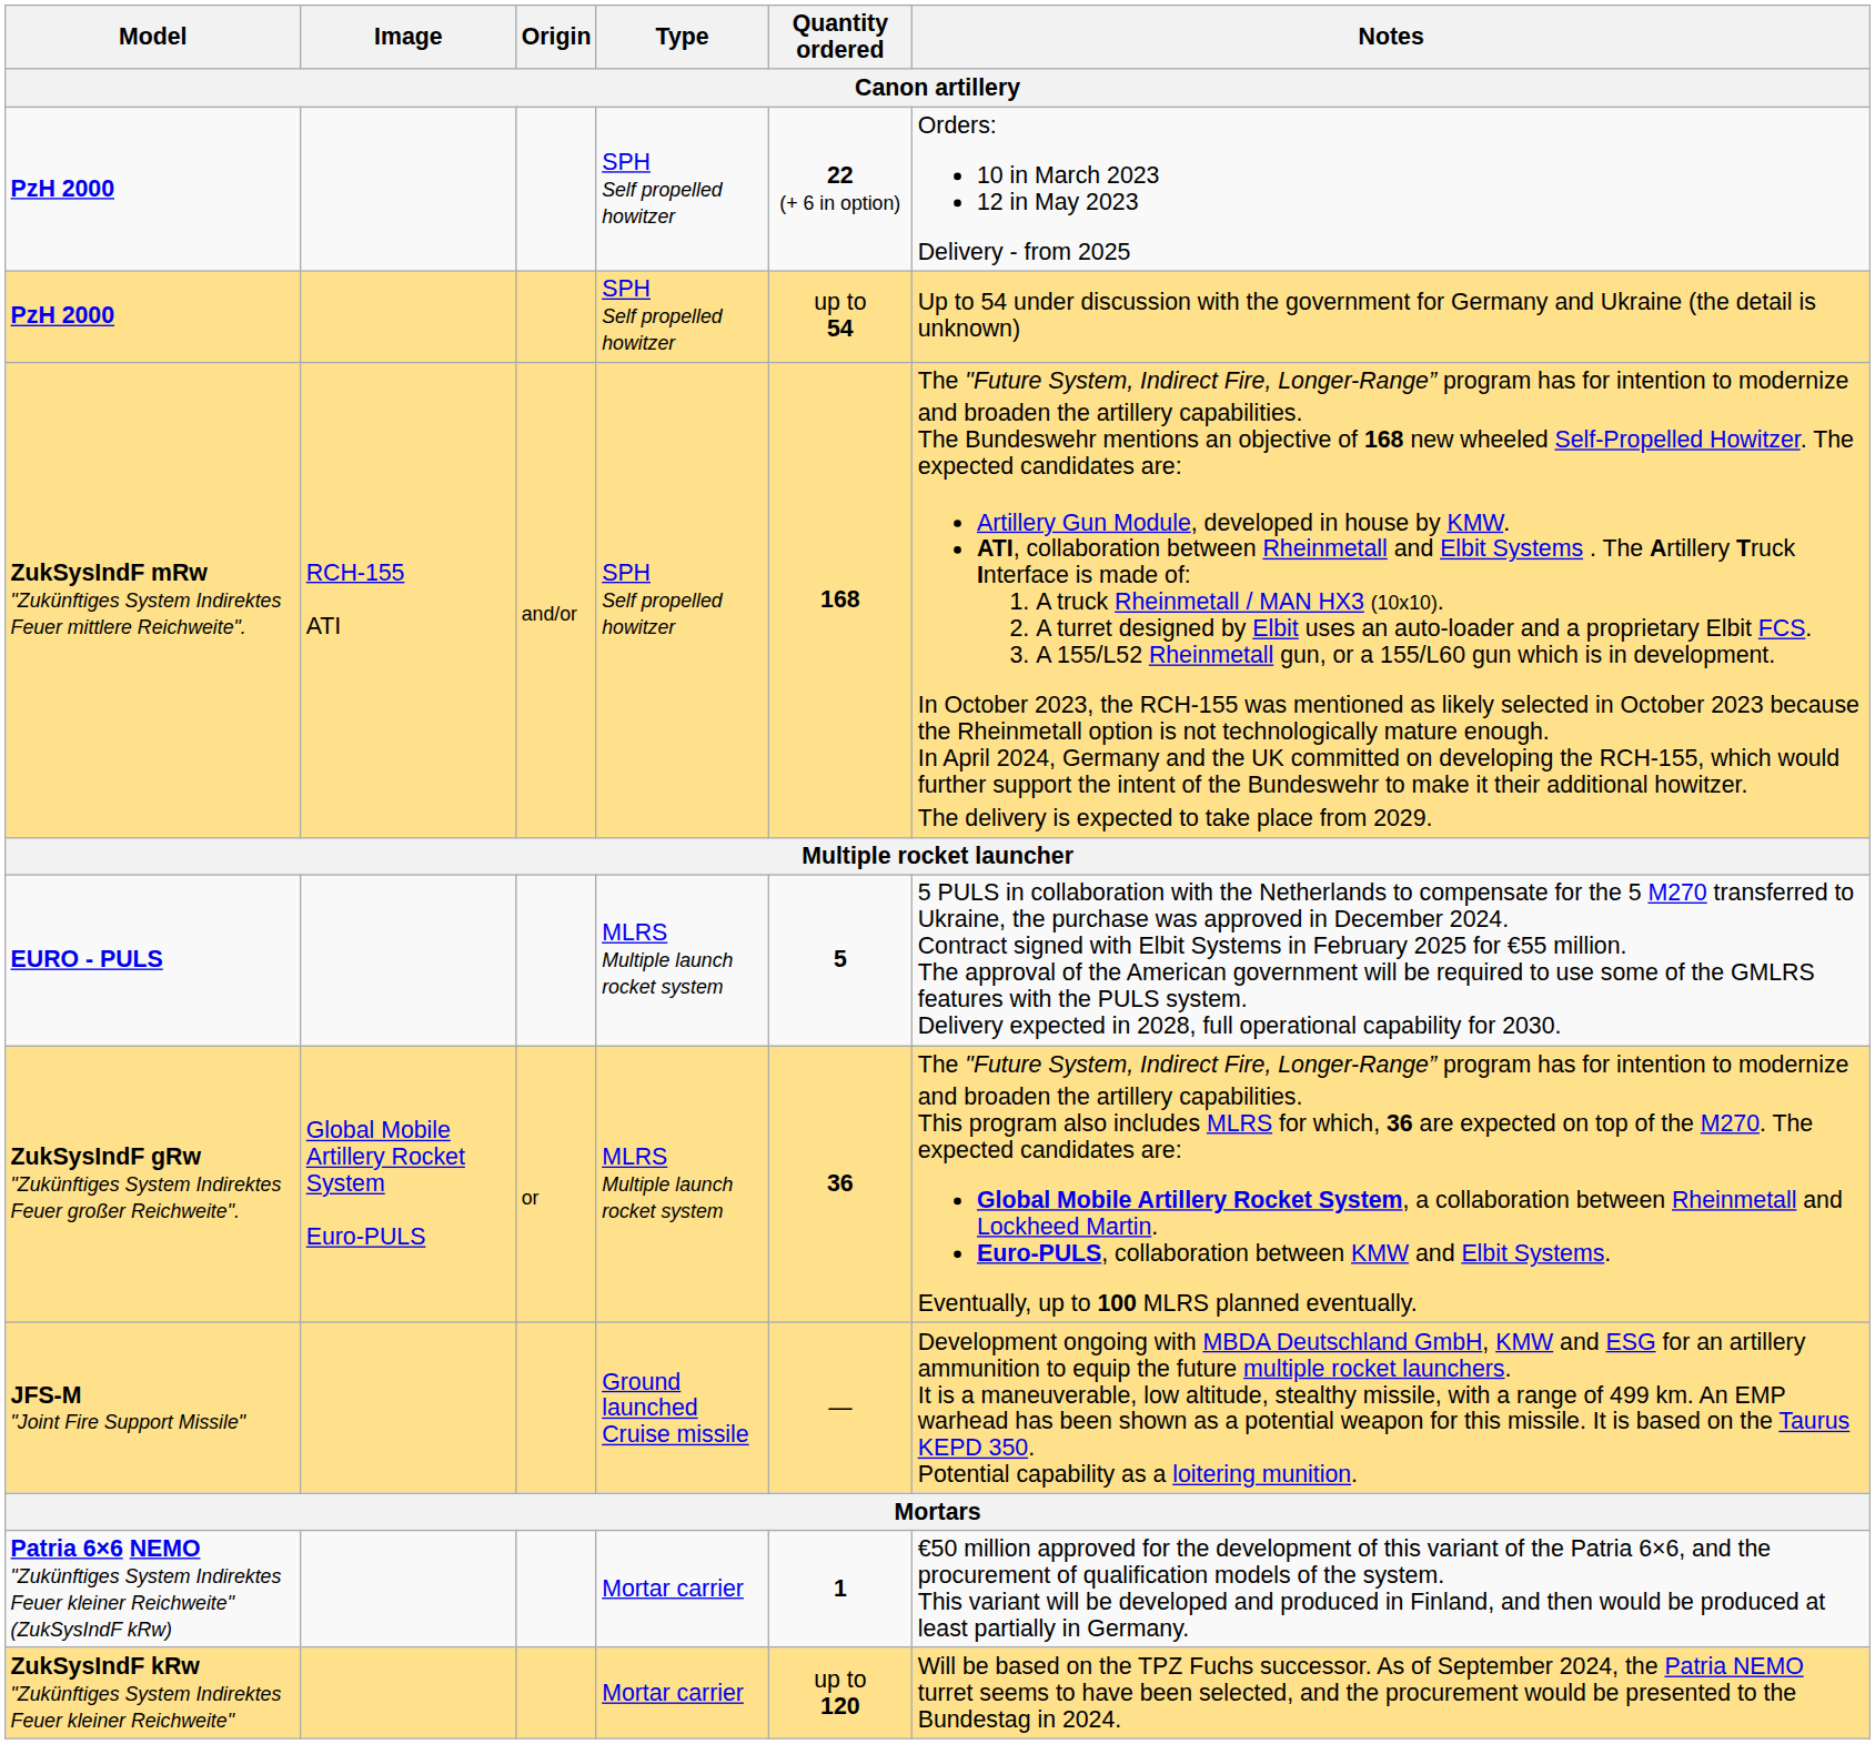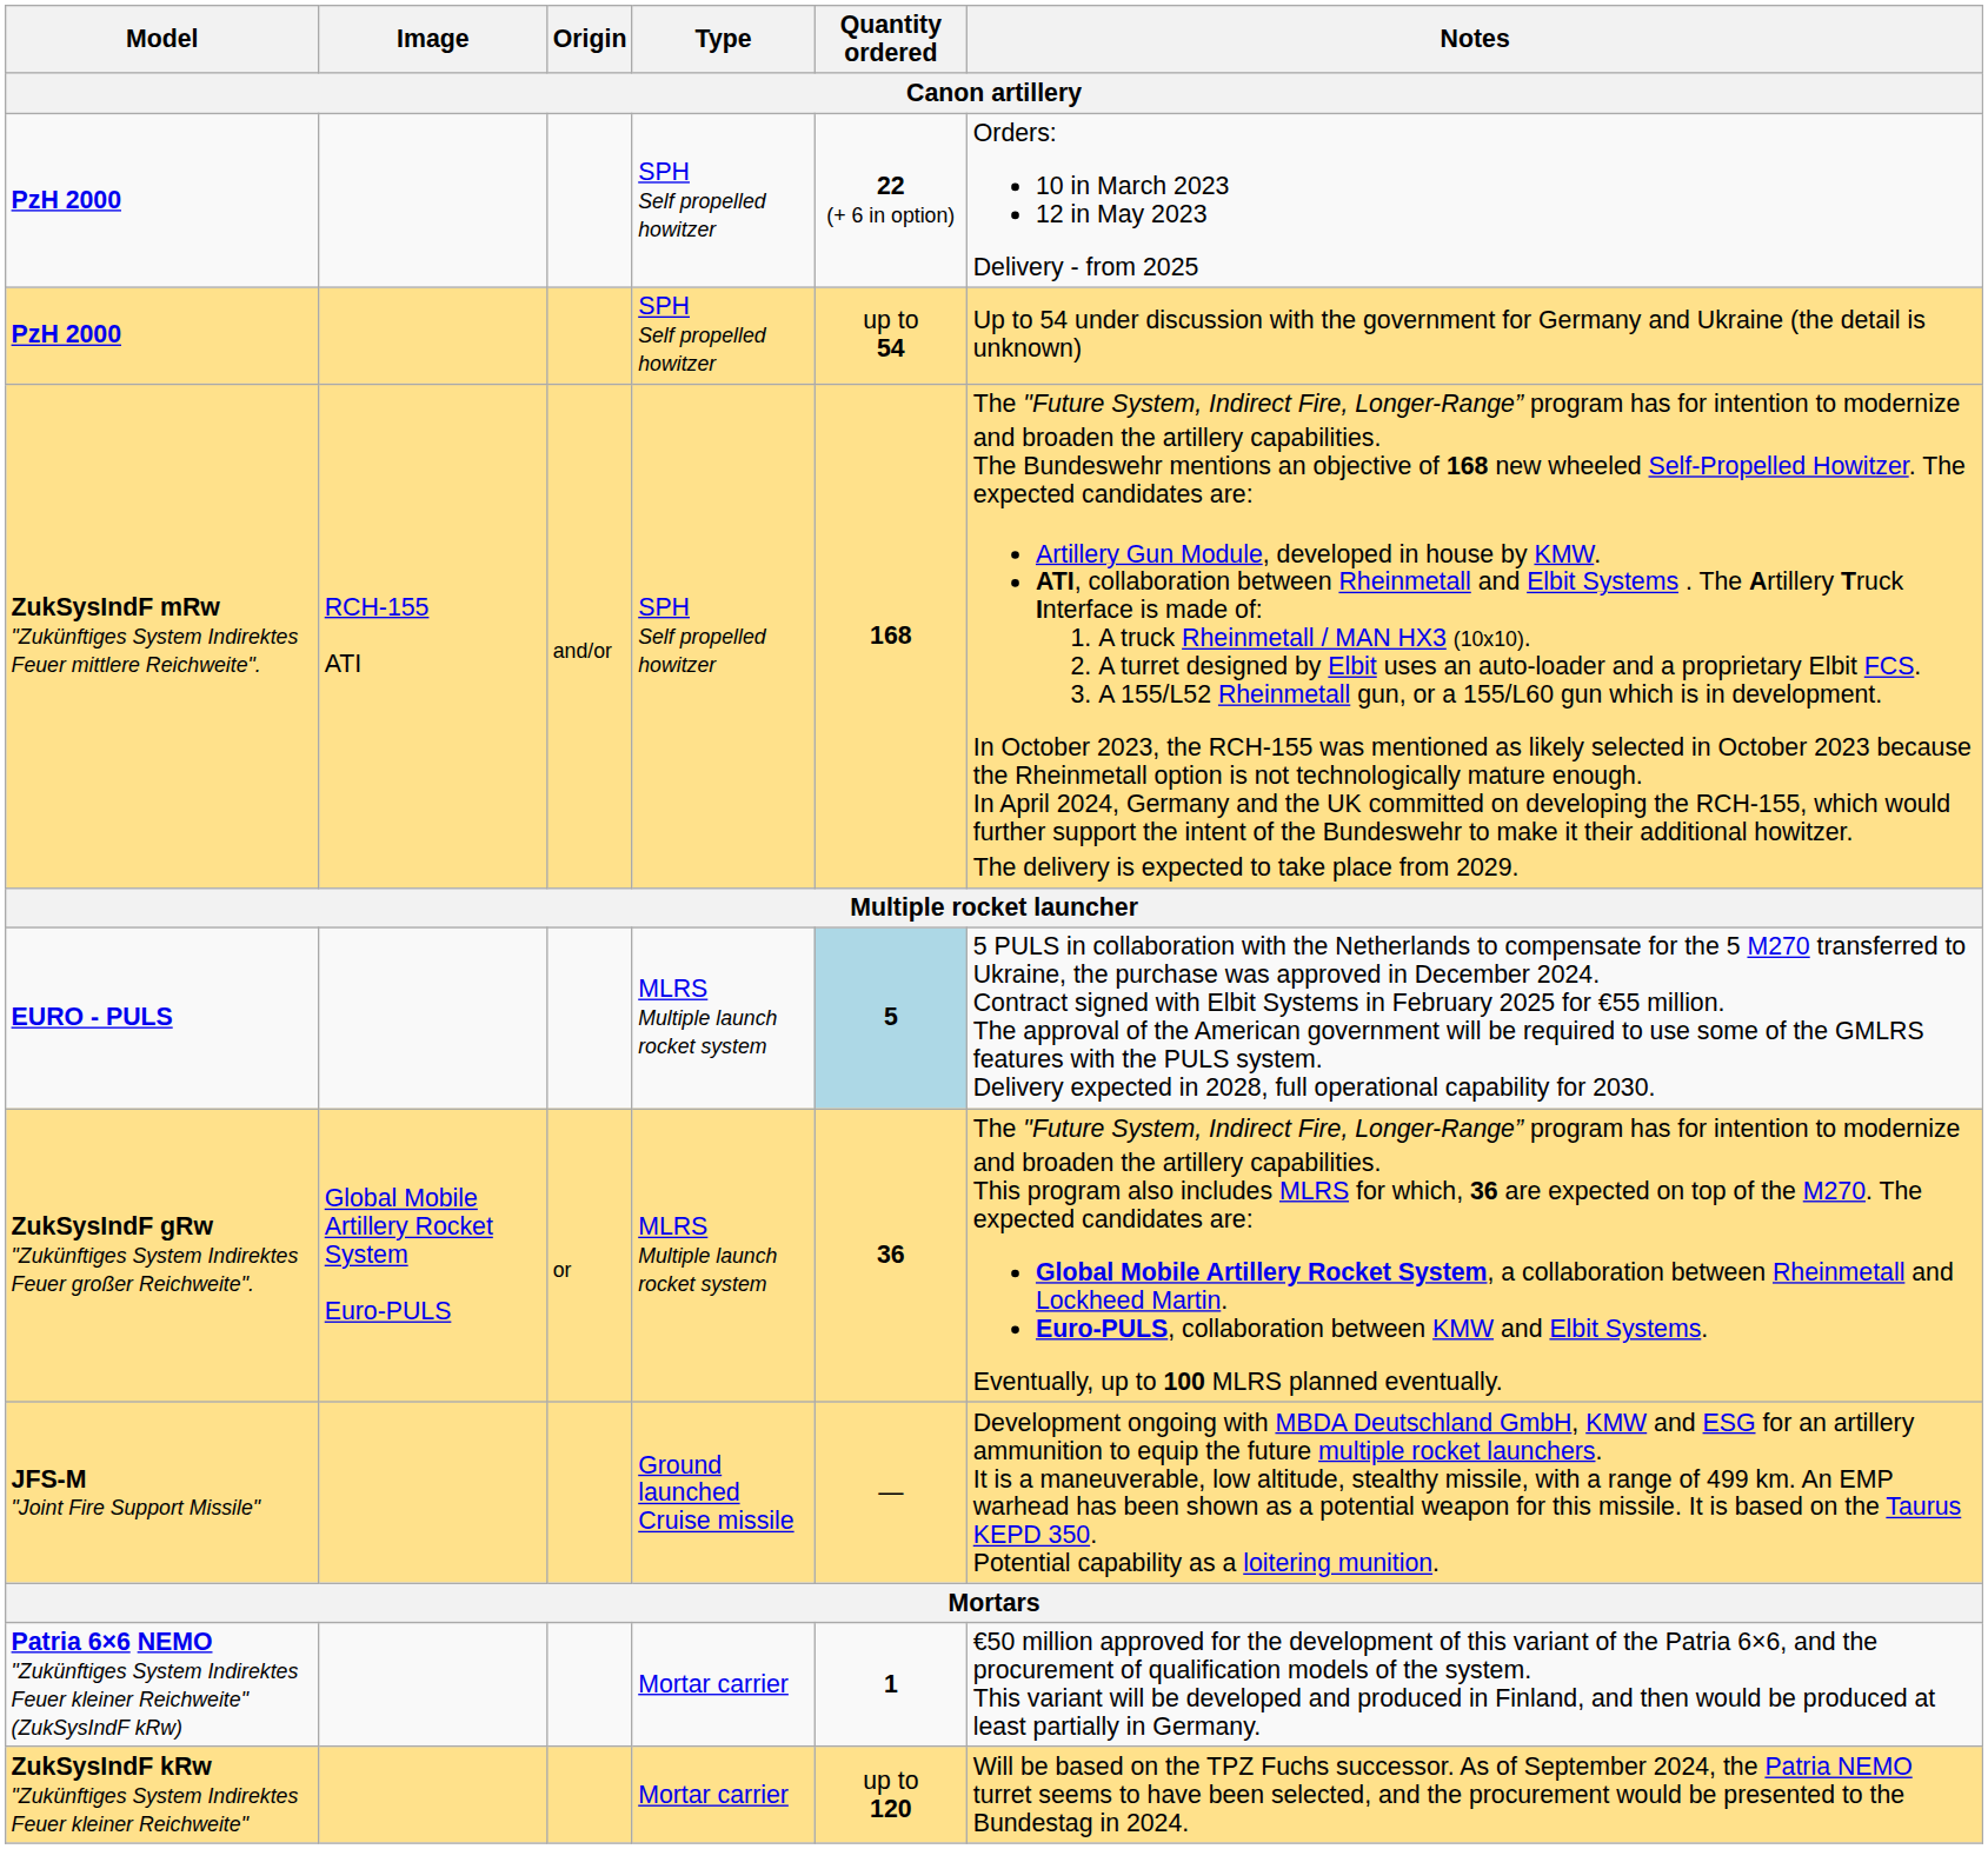EURO - PULS | Quantity ordered: no background -> lightblue background
